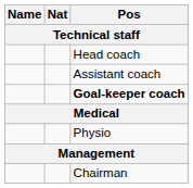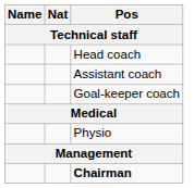Goal-keeper coach | Pos: bold -> normal
Chairman | Pos: normal -> bold
